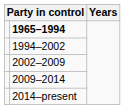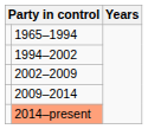1965–1994 | column 2: bold -> normal
2014–present | column 2: no background -> lightsalmon background
